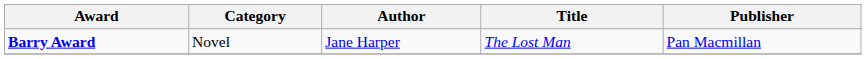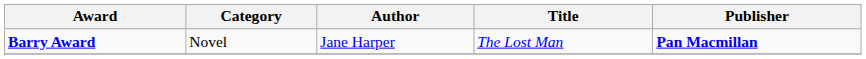Barry Award | Publisher: normal -> bold
